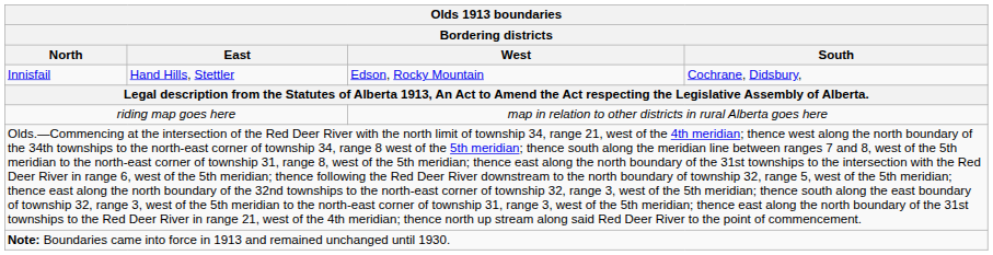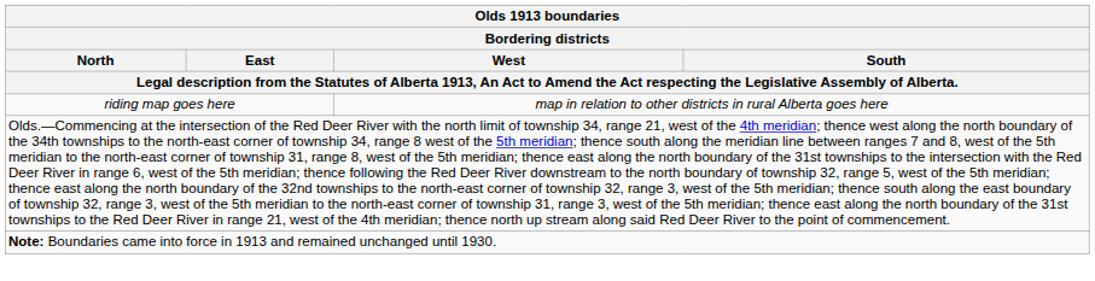- row: Innisfail | Hand Hills, Stettler | Edson, Rocky Mountain | Cochrane, Didsbury,
